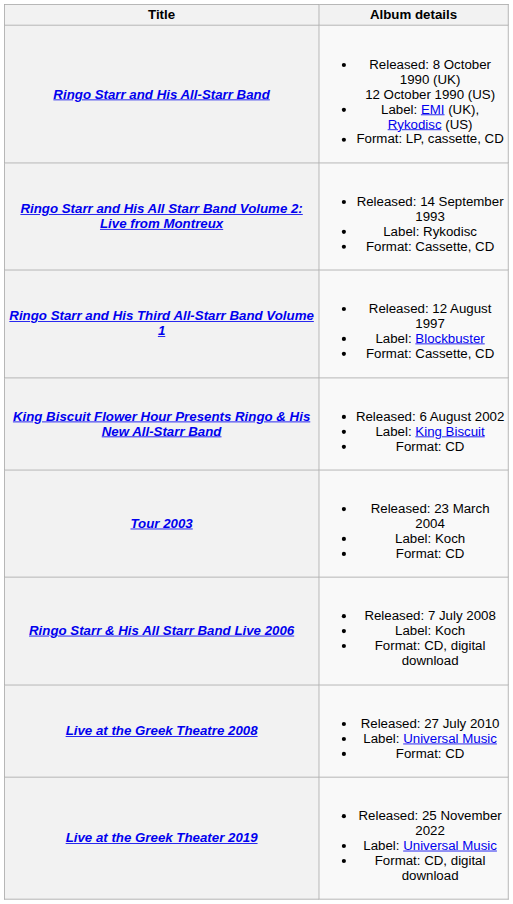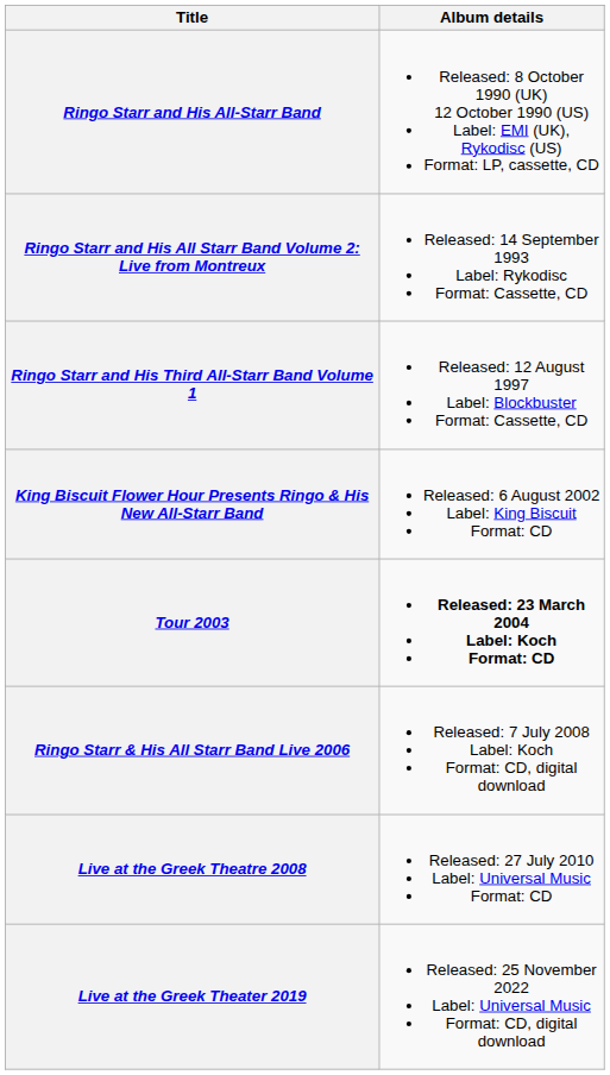Tour 2003 | Album details: normal -> bold
